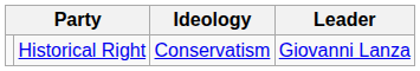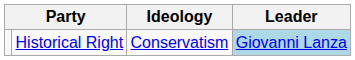Historical Right | Leader: no background -> lightblue background
